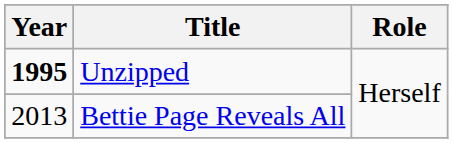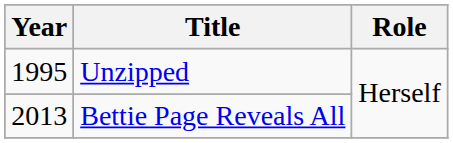Unzipped | Year: bold -> normal
